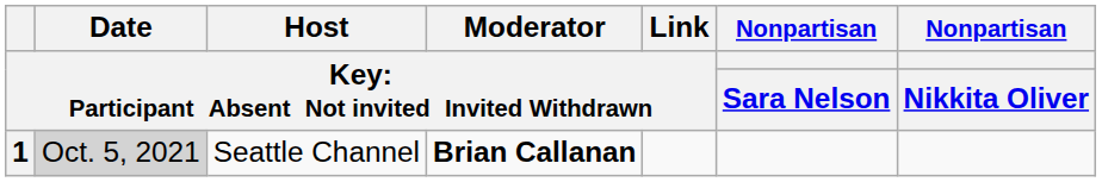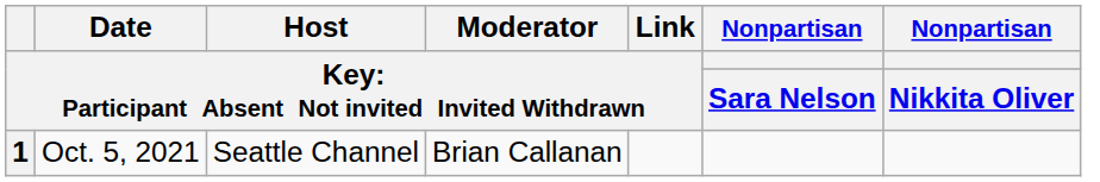1 | column 2: lightgrey background -> no background
1 | column 4: bold -> normal
